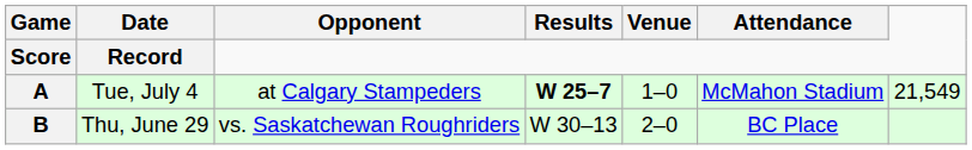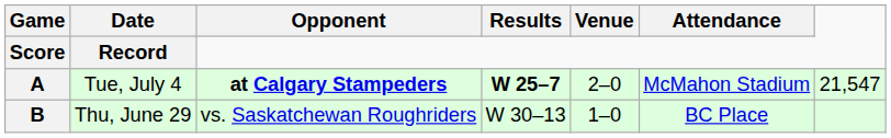A | Opponent: normal -> bold
A | Venue: 1–0 -> 2–0
A | column 7: 21,549 -> 21,547
B | Venue: 2–0 -> 1–0
